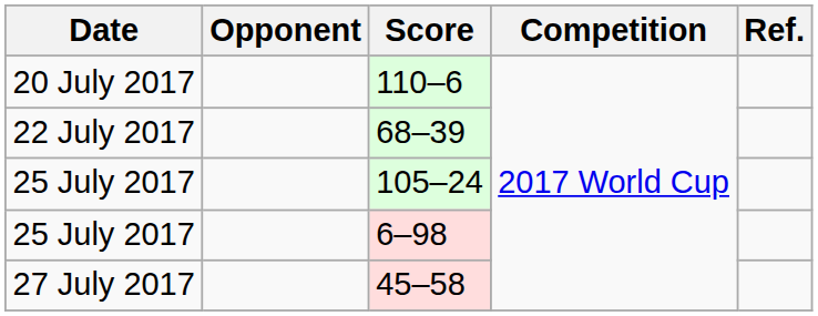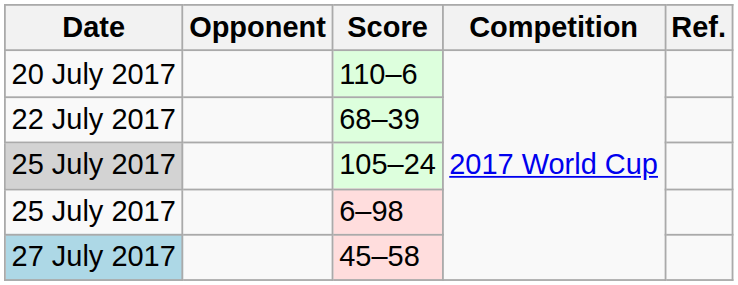105–24 | Date: no background -> lightgrey background
45–58 | Date: no background -> lightblue background
